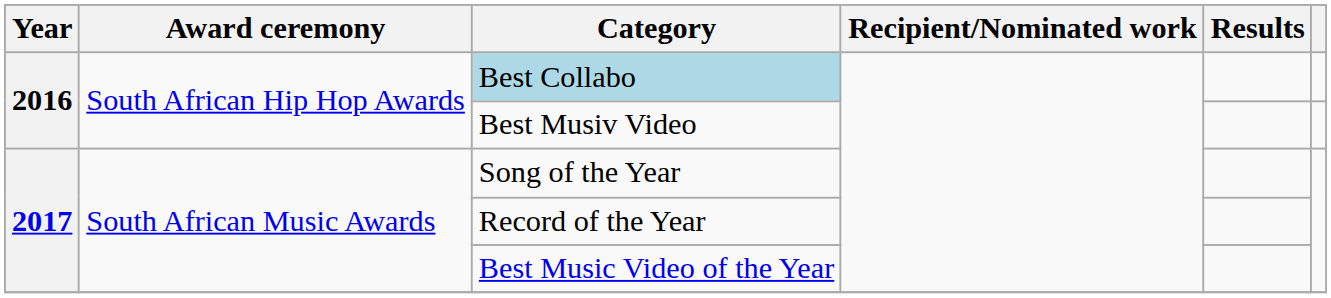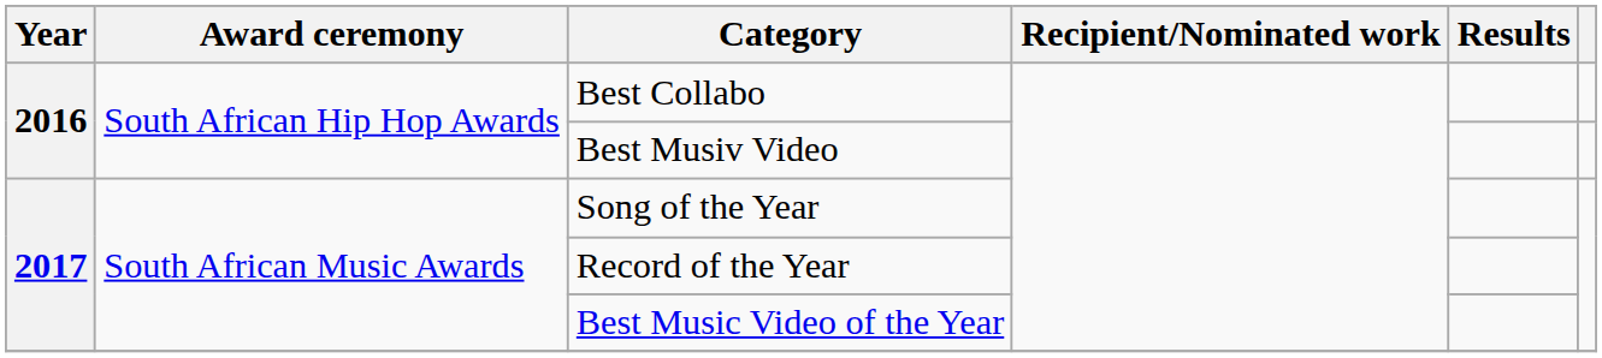Best Collabo | Category: lightblue background -> no background
